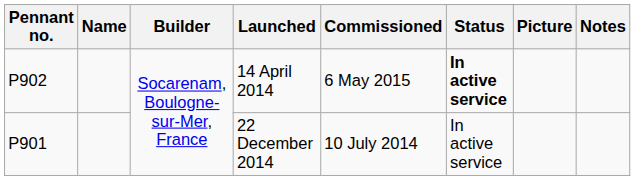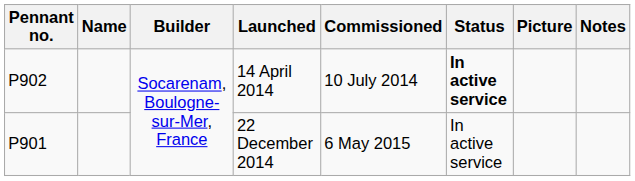14 April 2014 | Commissioned: 6 May 2015 -> 10 July 2014
22 December 2014 | Commissioned: 10 July 2014 -> 6 May 2015
